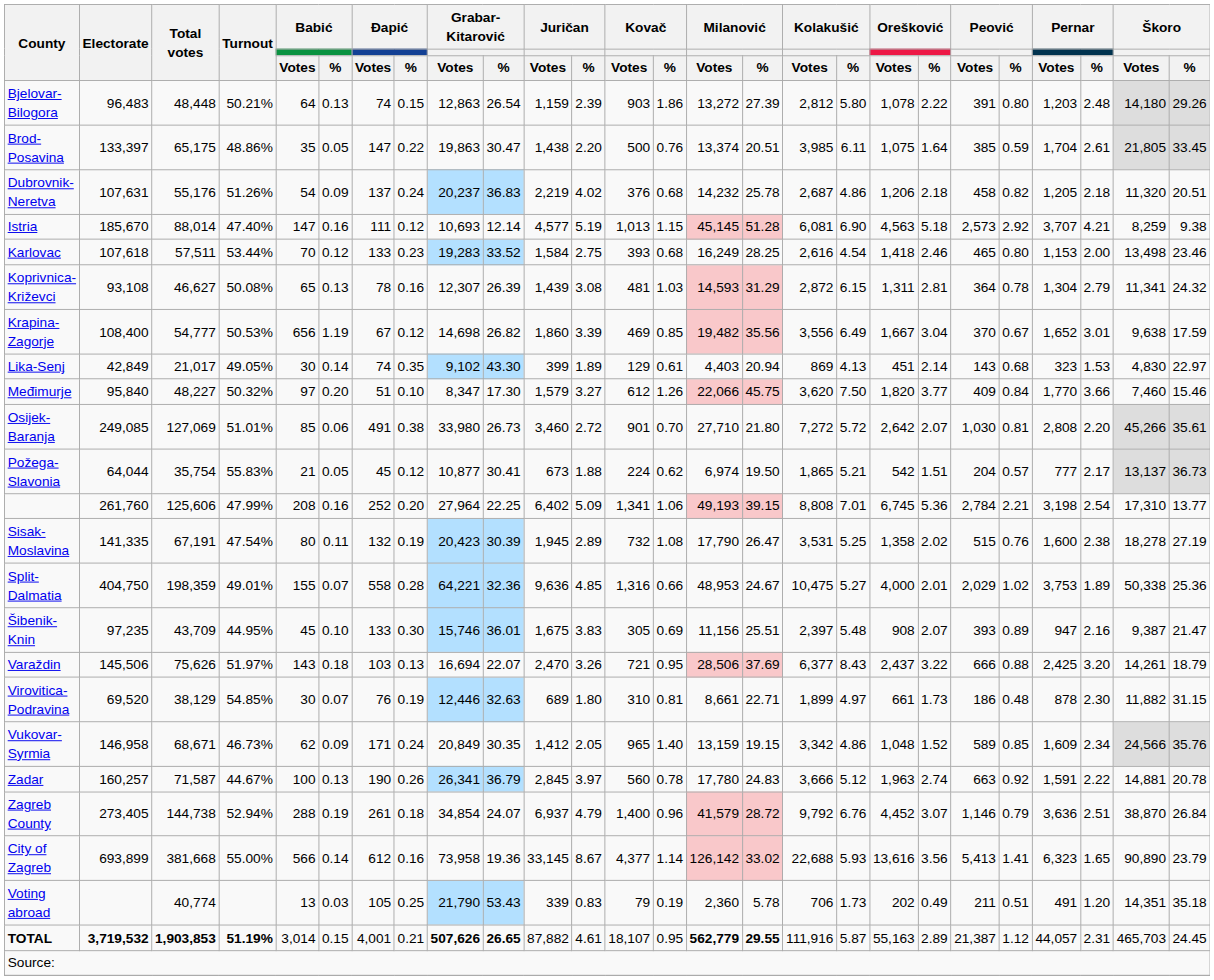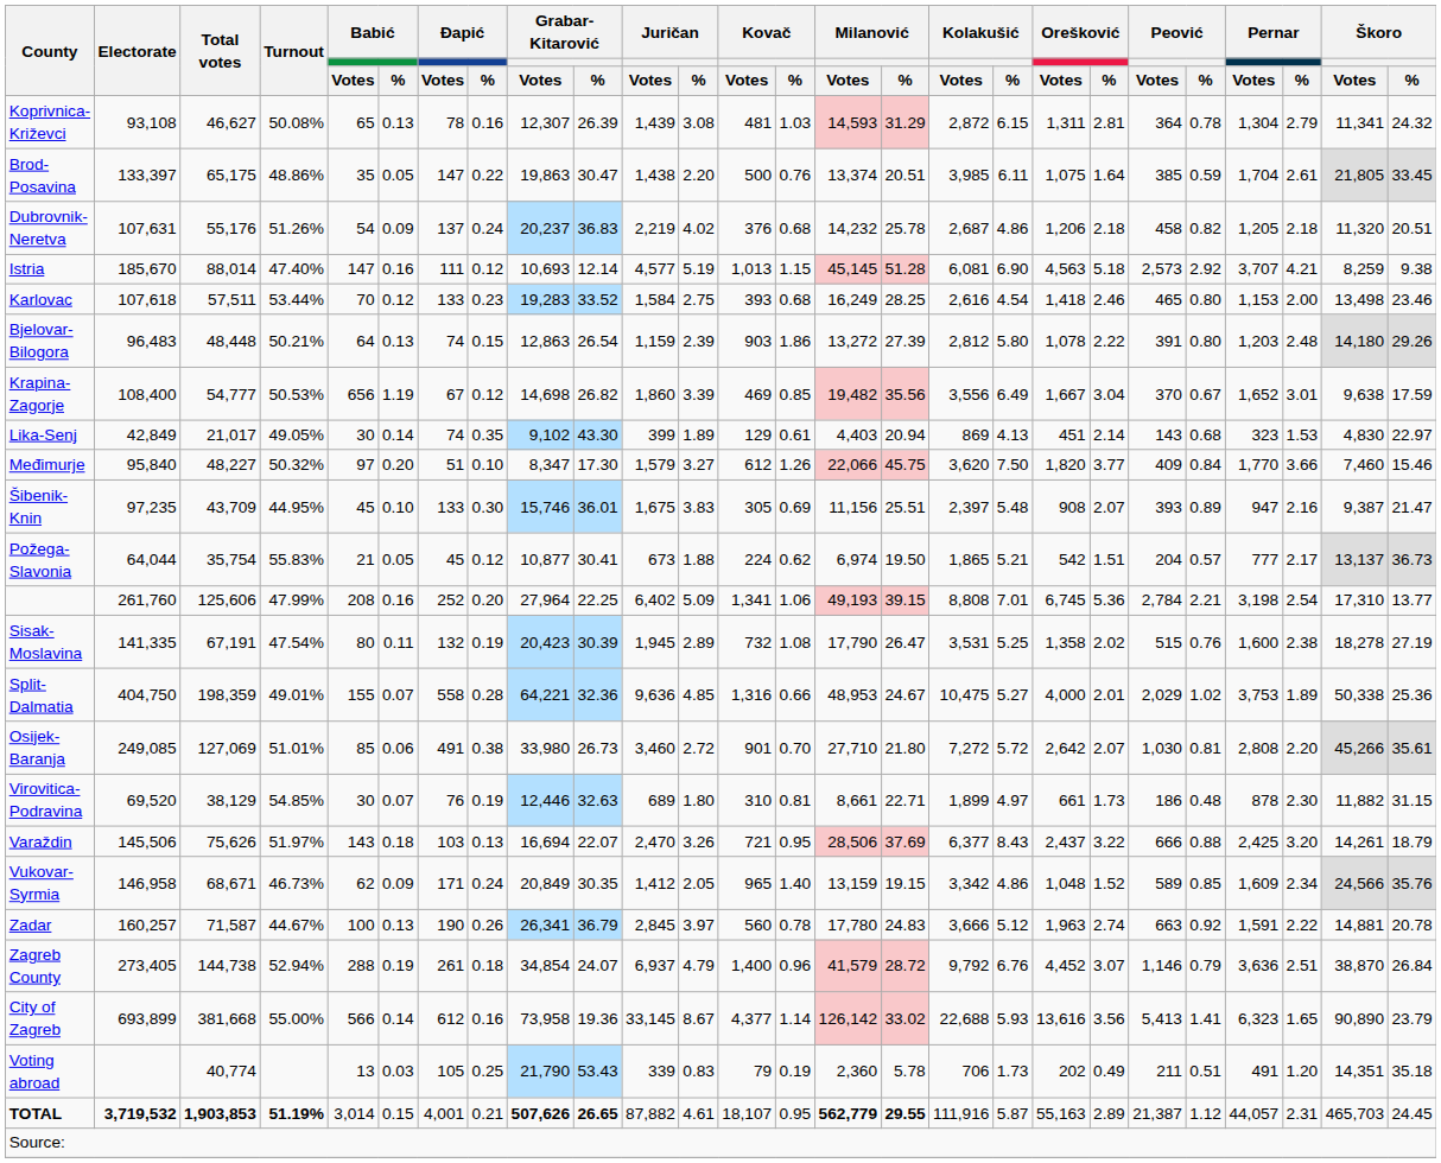rows swapped: Bjelovar-Bilogora <-> Koprivnica-Križevci
rows swapped: Osijek-Baranja <-> Šibenik-Knin
rows swapped: Varaždin <-> Virovitica-Podravina
